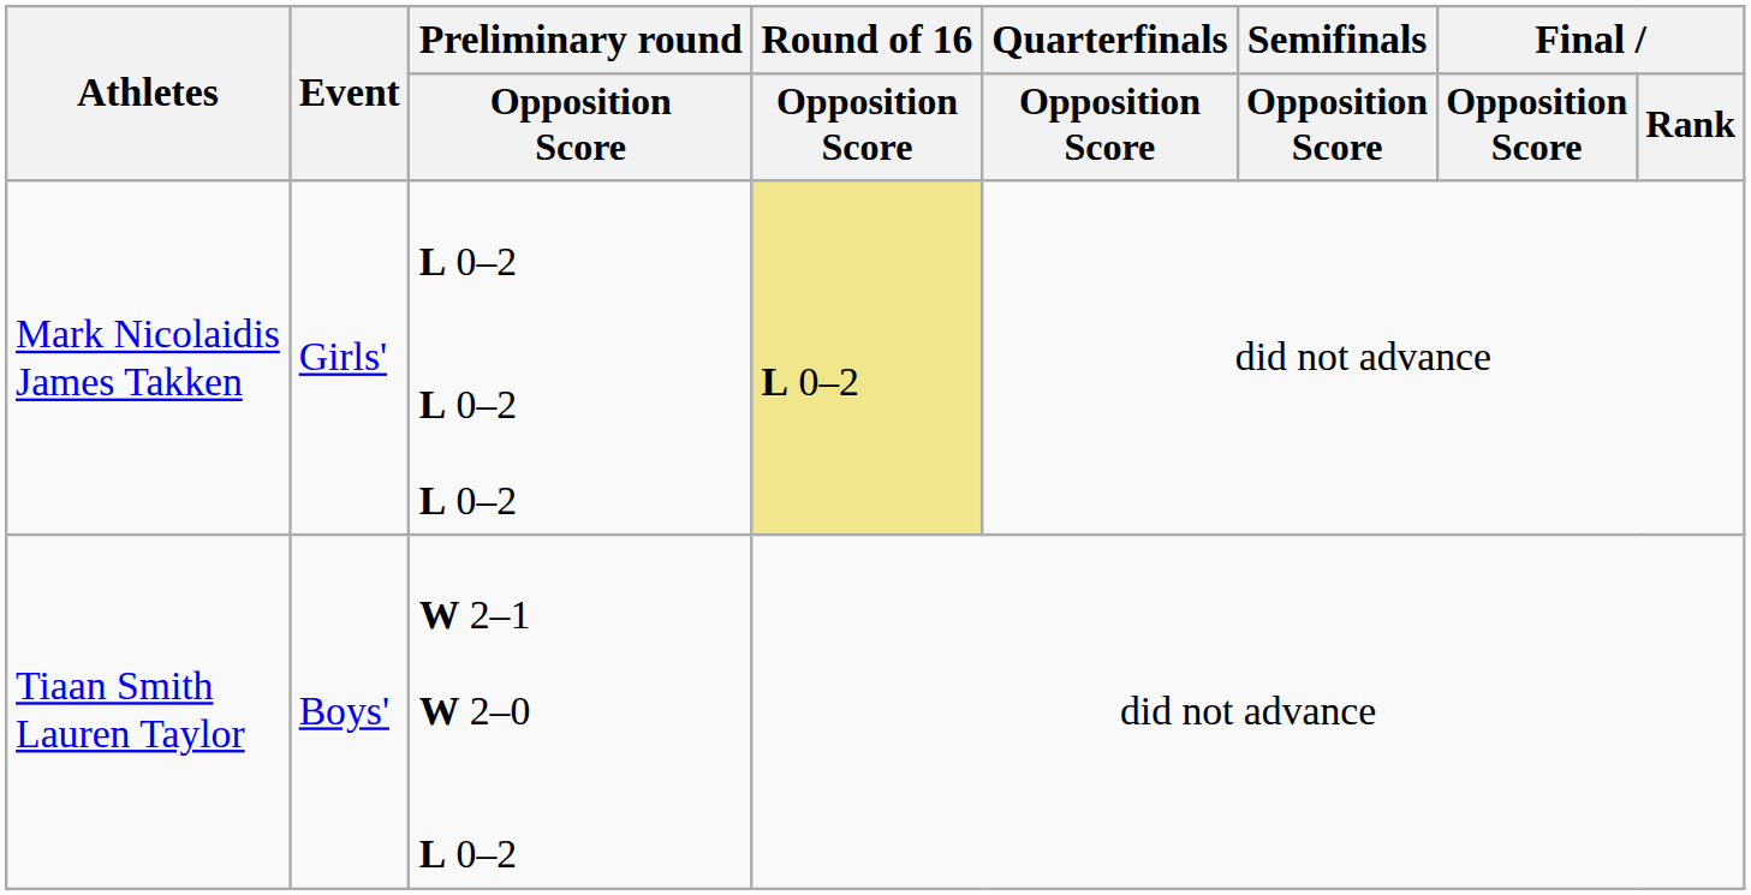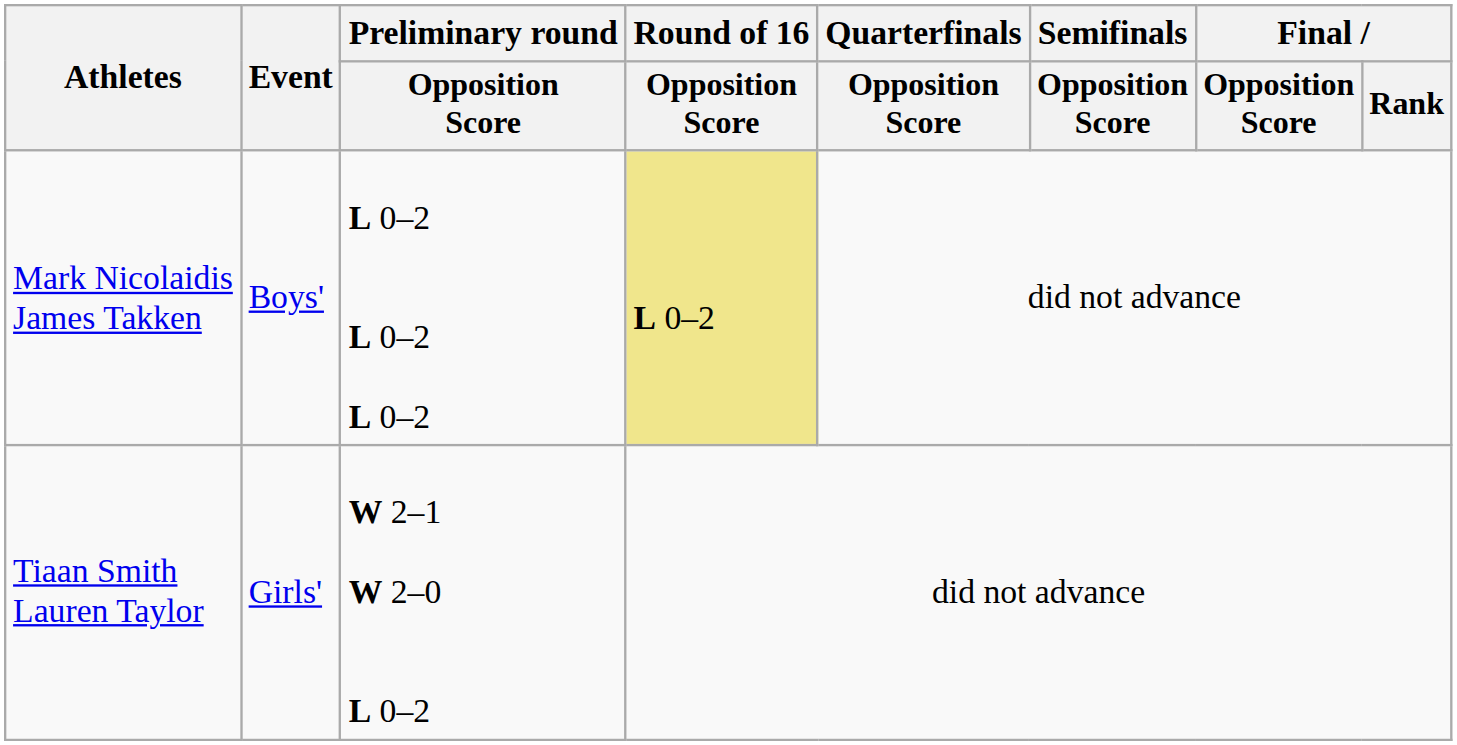Mark Nicolaidis James Takken | Event: Girls' -> Boys'
Tiaan Smith Lauren Taylor | Event: Boys' -> Girls'
